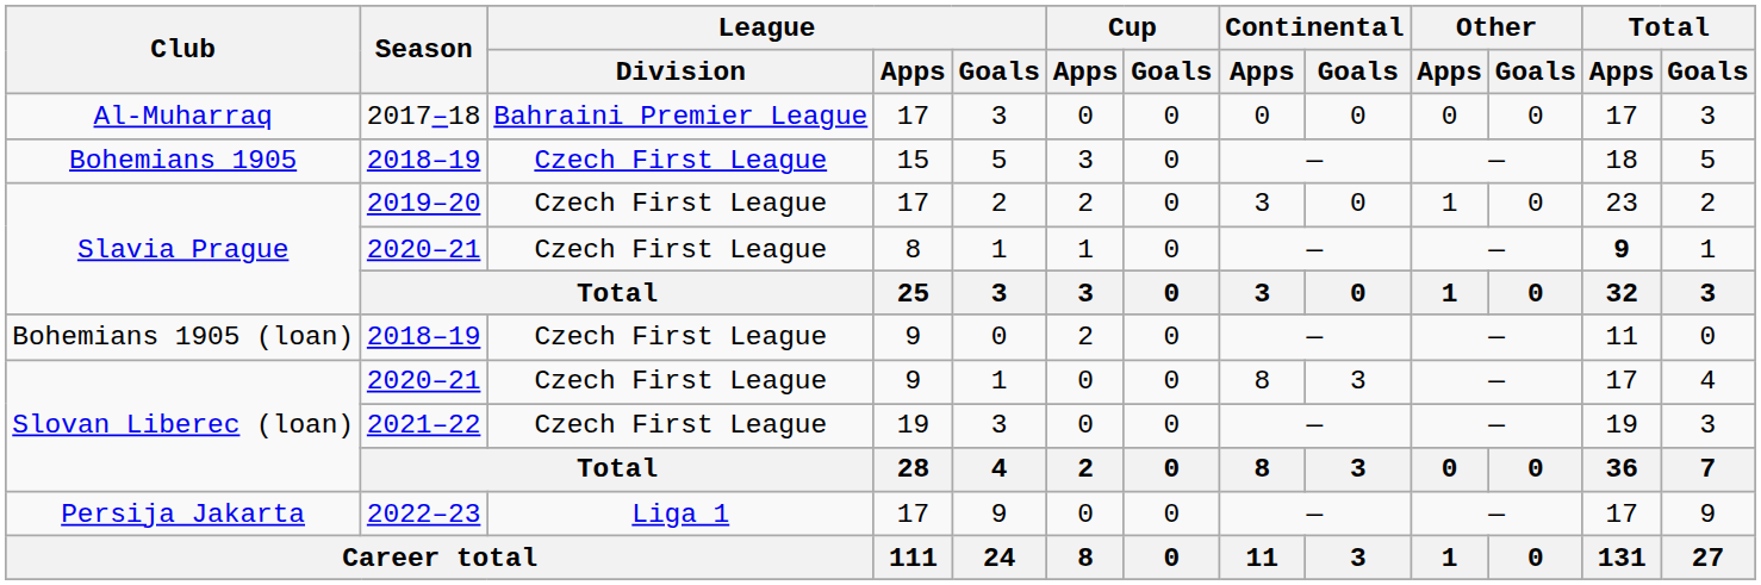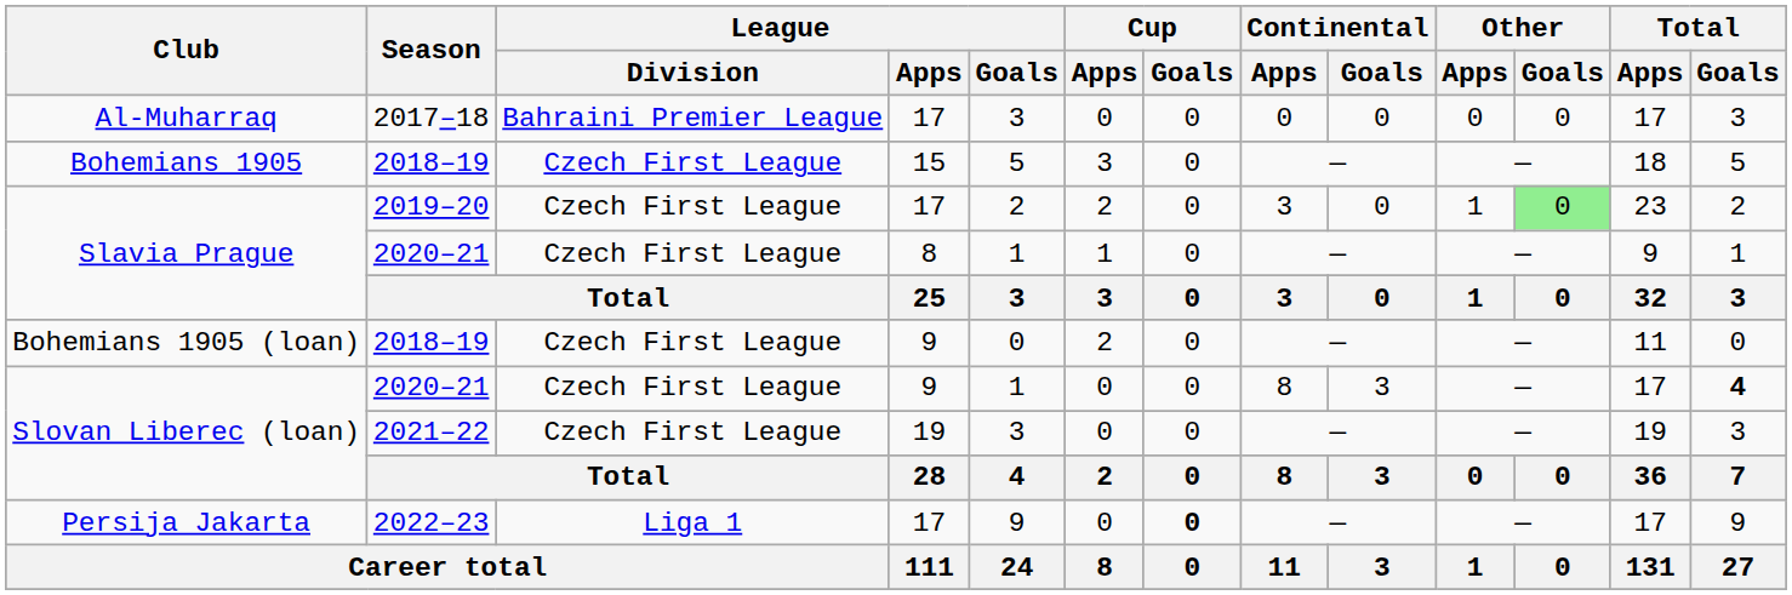Slavia Prague / 2019–20 | Other / Goals: no background -> lightgreen background
Slavia Prague / 2020–21 | Total / Apps: bold -> normal
Slovan Liberec (loan) / 2020–21 | Total / Goals: normal -> bold
Persija Jakarta | Cup / Goals: normal -> bold
